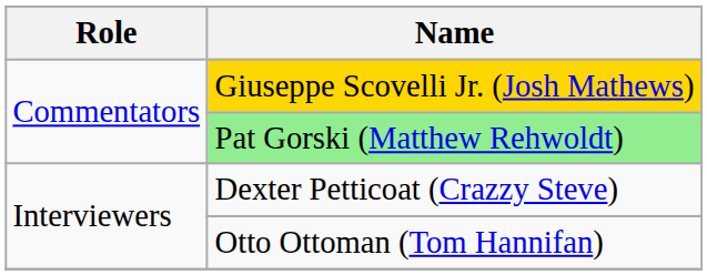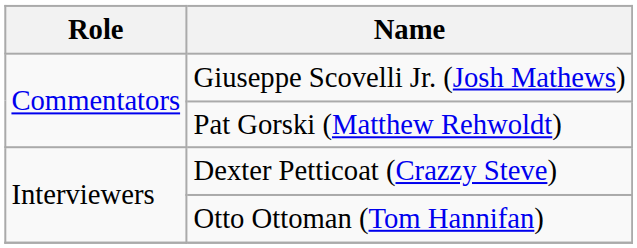Giuseppe Scovelli Jr. (Josh Mathews) | Name: gold background -> no background
Pat Gorski (Matthew Rehwoldt) | Name: lightgreen background -> no background
